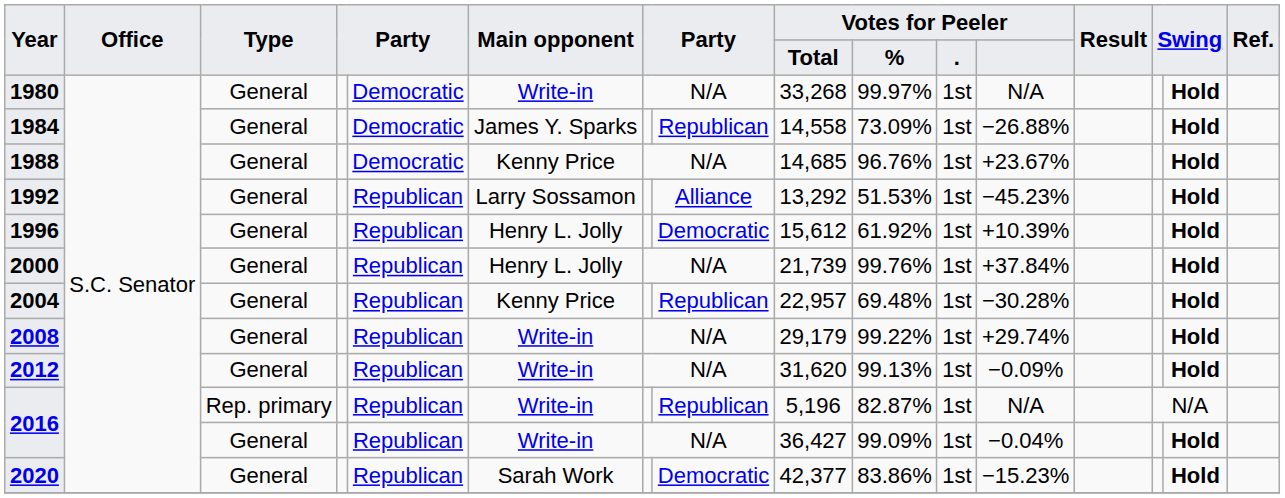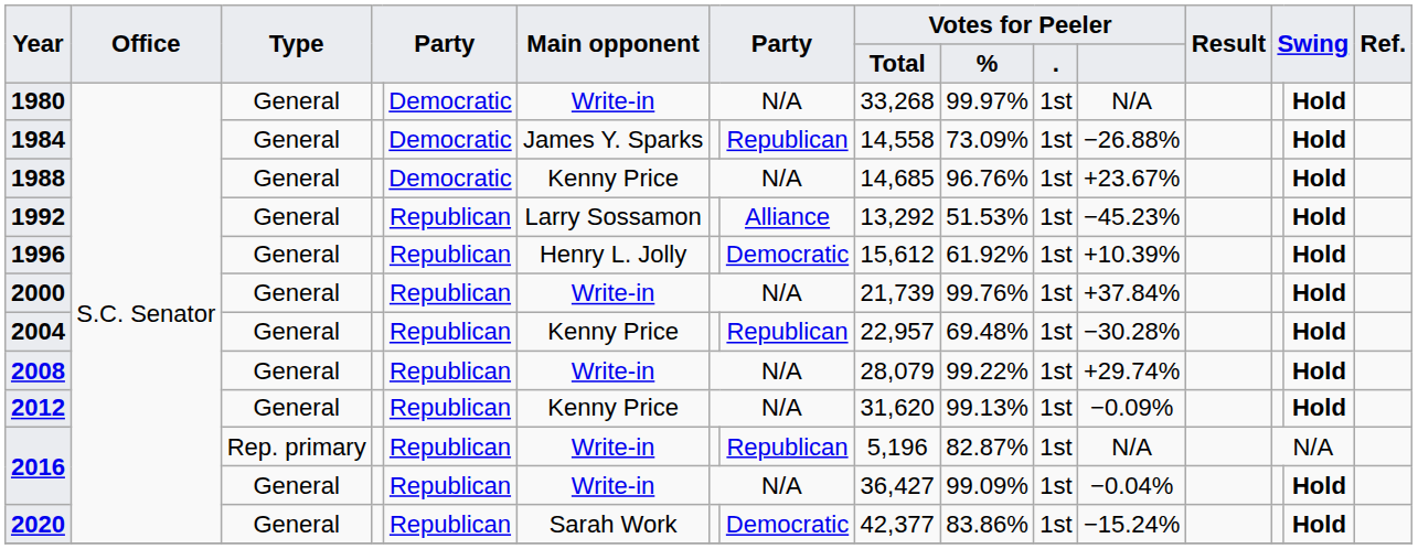2000 | Main opponent: Henry L. Jolly -> Write-in
2008 | Votes for Peeler / Total: 29,179 -> 28,079
2012 | Main opponent: Write-in -> Kenny Price
2020 | Votes for Peeler: −15.23% -> −15.24%
